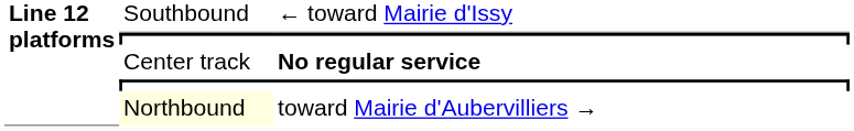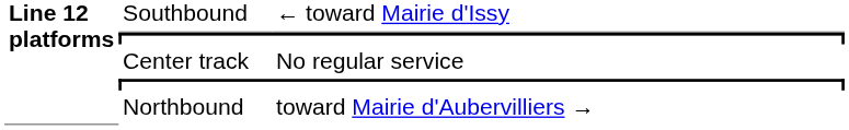Center track | column 3: bold -> normal
Northbound | column 2: lightyellow background -> no background
